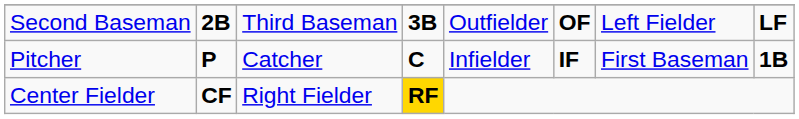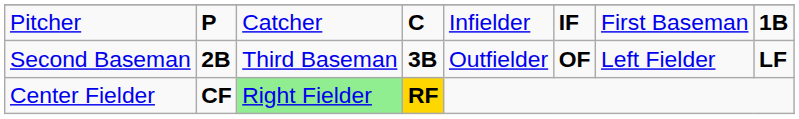rows swapped: Pitcher <-> Second Baseman
Center Fielder | column 3: no background -> lightgreen background
